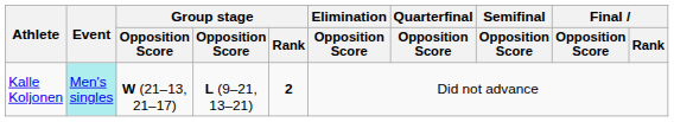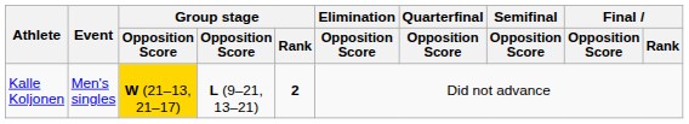Kalle Koljonen | Event: paleturquoise background -> no background
Kalle Koljonen | column 3: no background -> gold background
